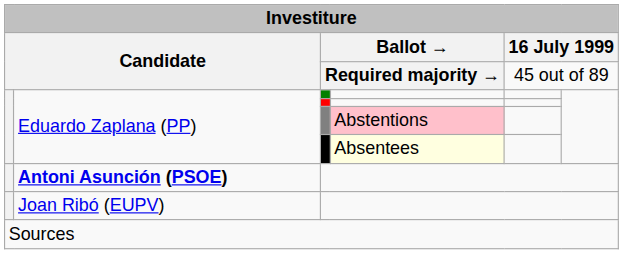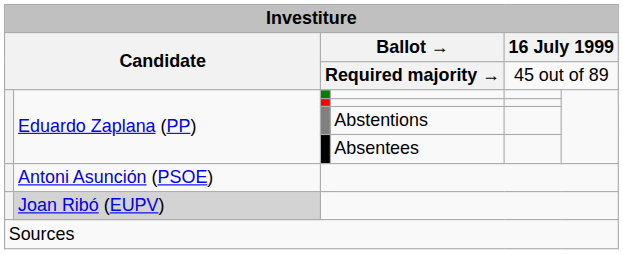Eduardo Zaplana (PP) / Abstentions | column 4: pink background -> no background
Eduardo Zaplana (PP) / Absentees | column 4: lightyellow background -> no background
Antoni Asunción (PSOE) | column 2: bold -> normal
Joan Ribó (EUPV) | column 2: no background -> lightgrey background
